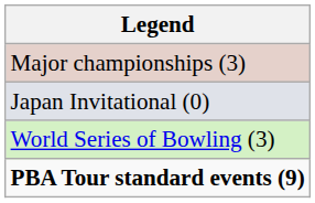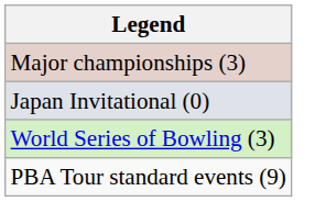row 5 | column 1: bold -> normal
